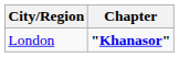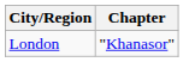London | Chapter: bold -> normal
